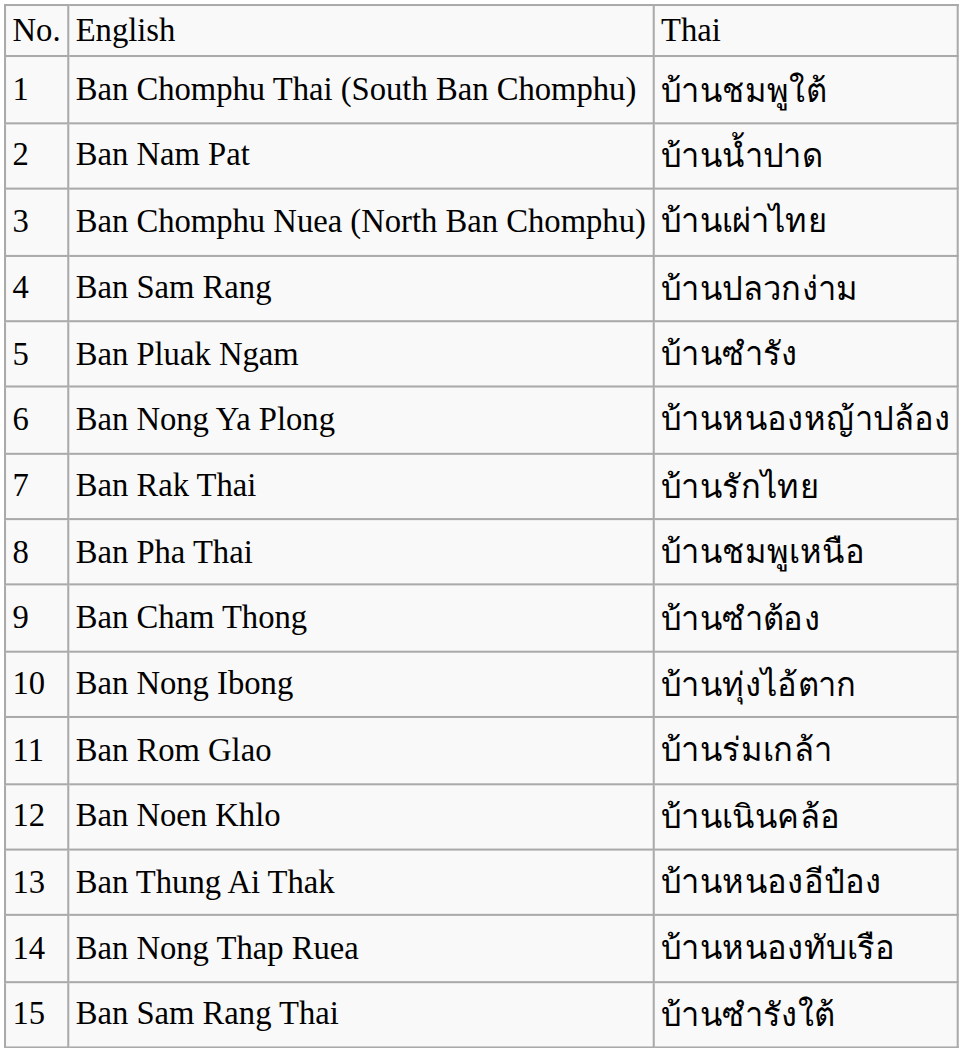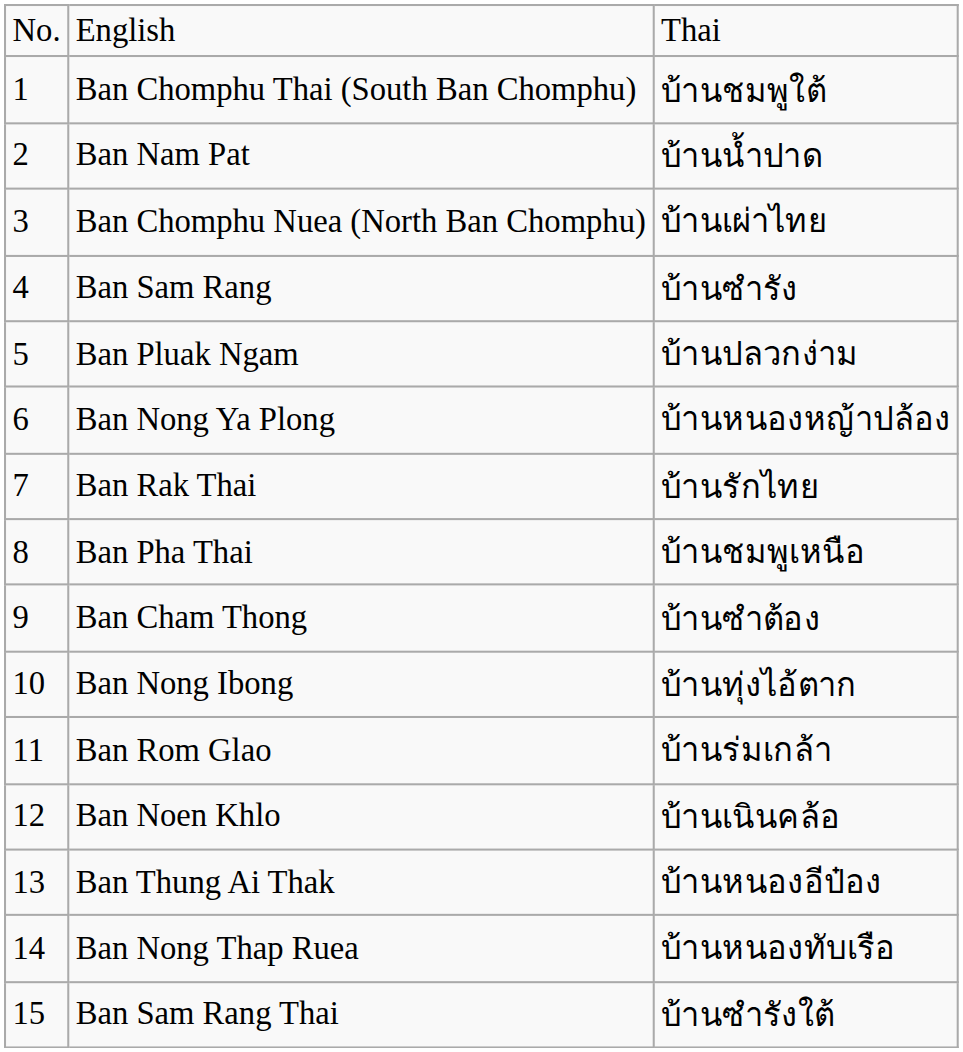Ban Sam Rang | column 3: บ้านปลวกง่าม -> บ้านซำรัง
Ban Pluak Ngam | column 3: บ้านซำรัง -> บ้านปลวกง่าม
